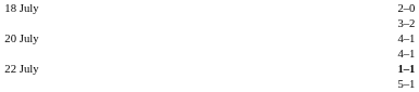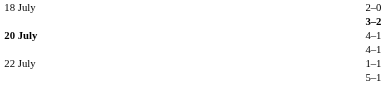3–2 | column 2: normal -> bold
20 July / 4–1 | column 1: normal -> bold
1–1 | column 2: bold -> normal
